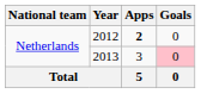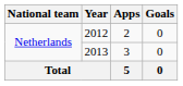2012 | Apps: bold -> normal
2013 | Goals: pink background -> no background
